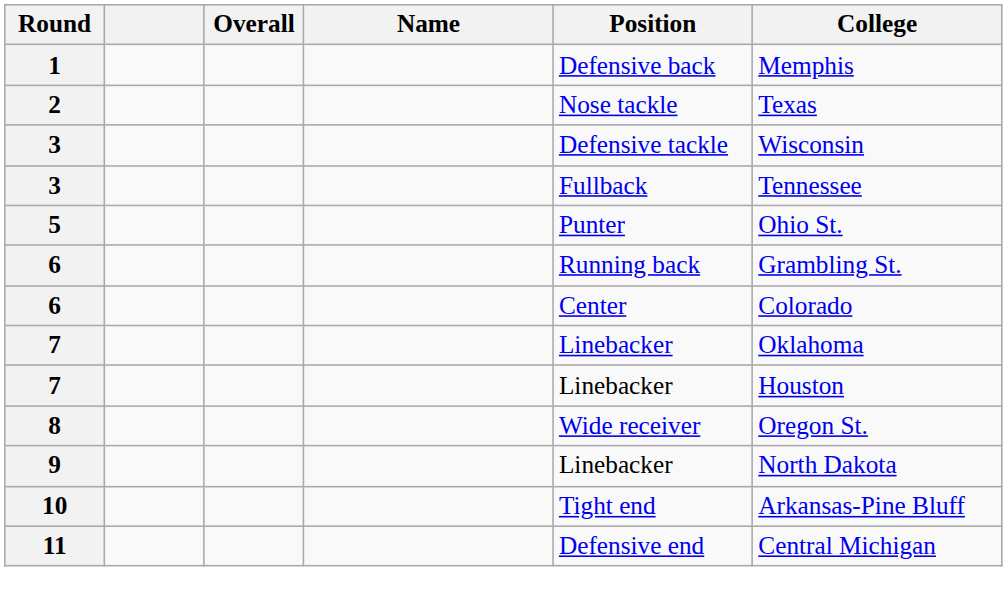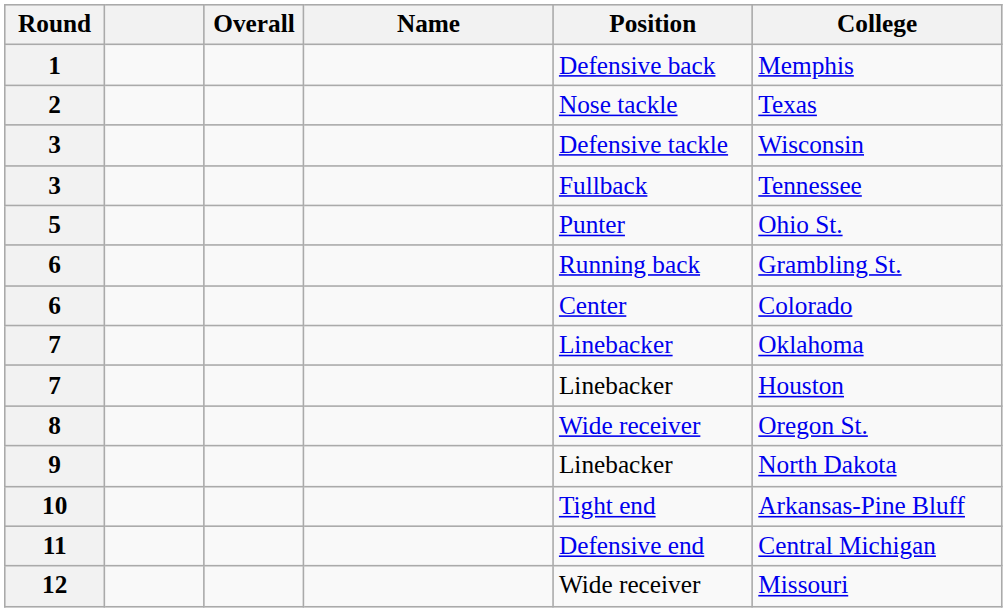+ row: 12 | Wide receiver | Missouri
